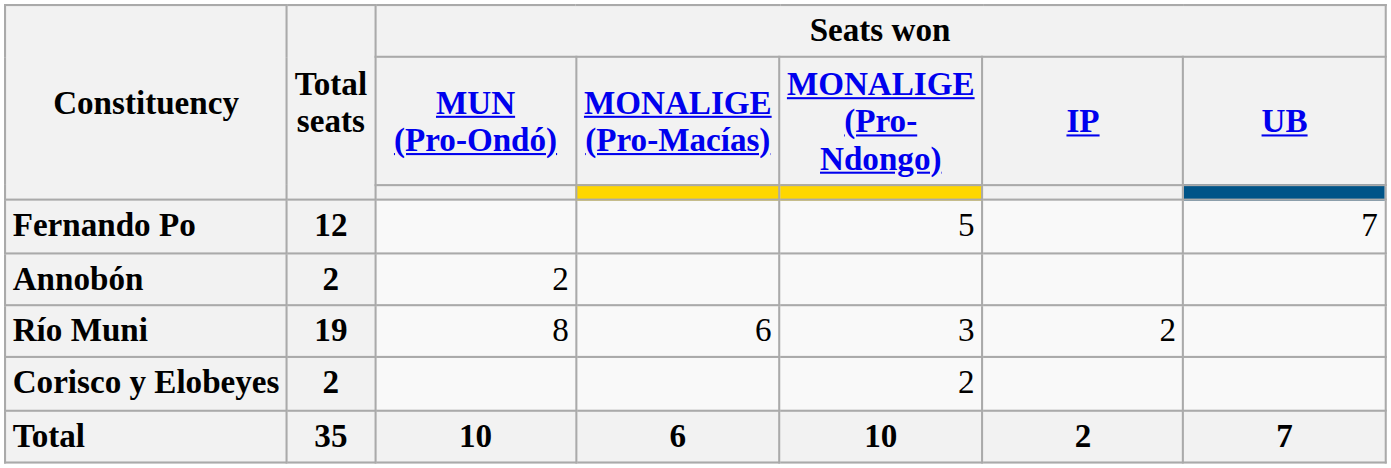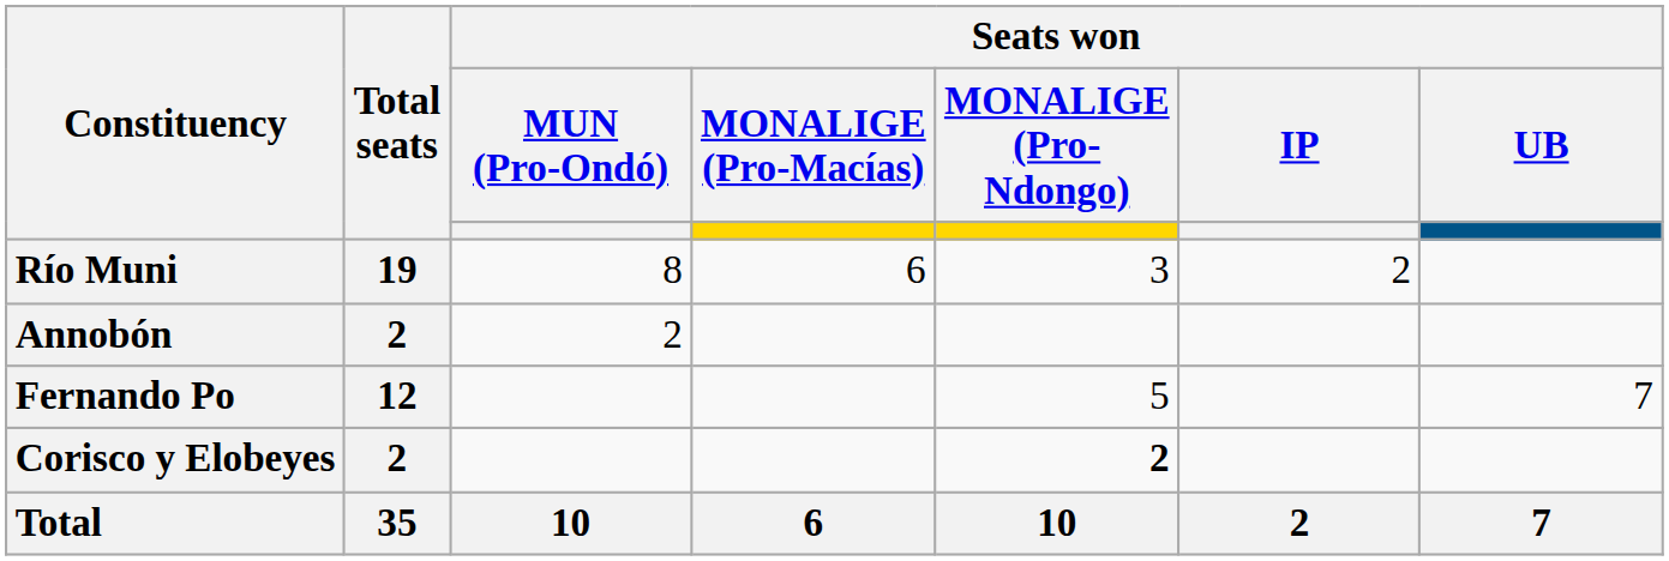rows swapped: Fernando Po <-> Río Muni
Corisco y Elobeyes | Seats won / MONALIGE (Pro-Ndongo): normal -> bold
